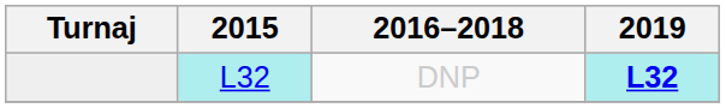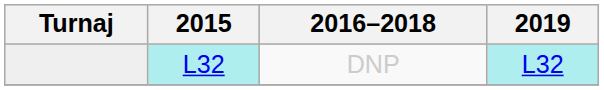DNP | 2019: bold -> normal
